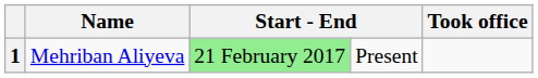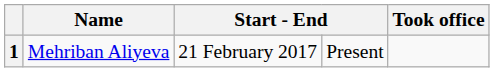1 | column 3: lightgreen background -> no background
